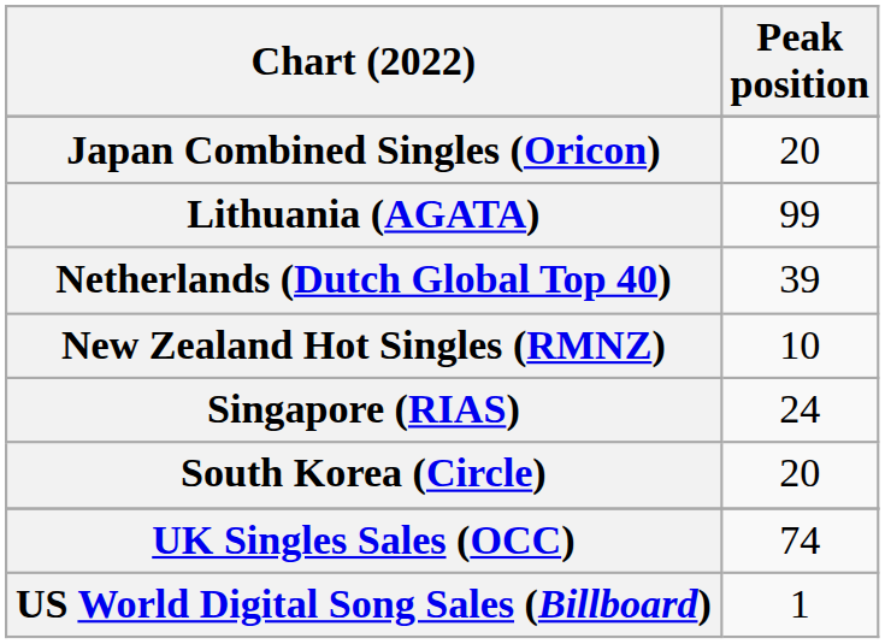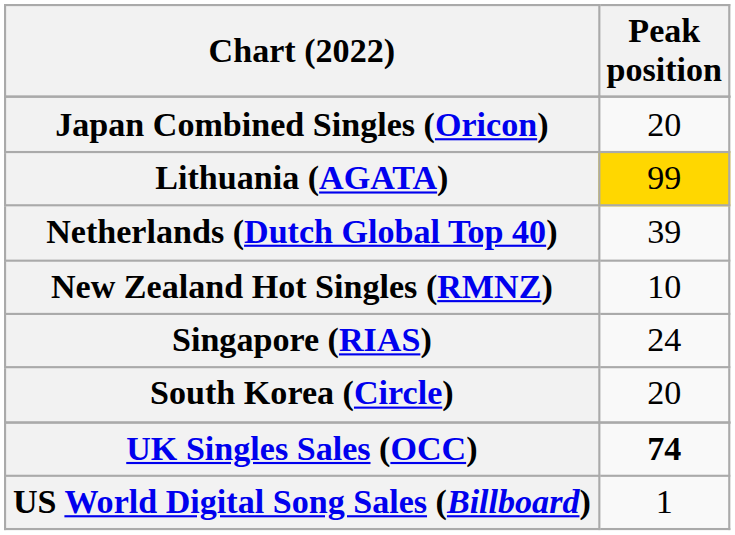Lithuania (AGATA) | Peak position: no background -> gold background
UK Singles Sales (OCC) | Peak position: normal -> bold
